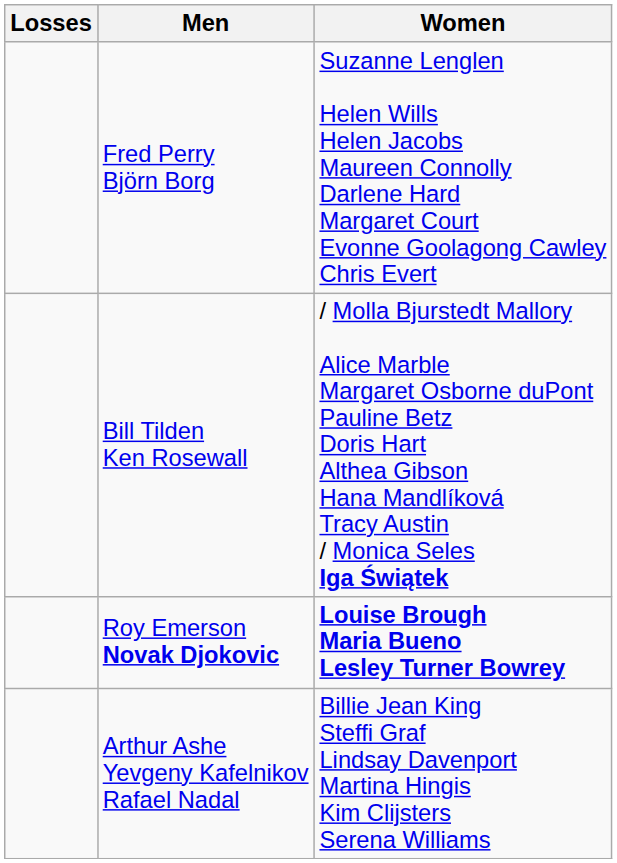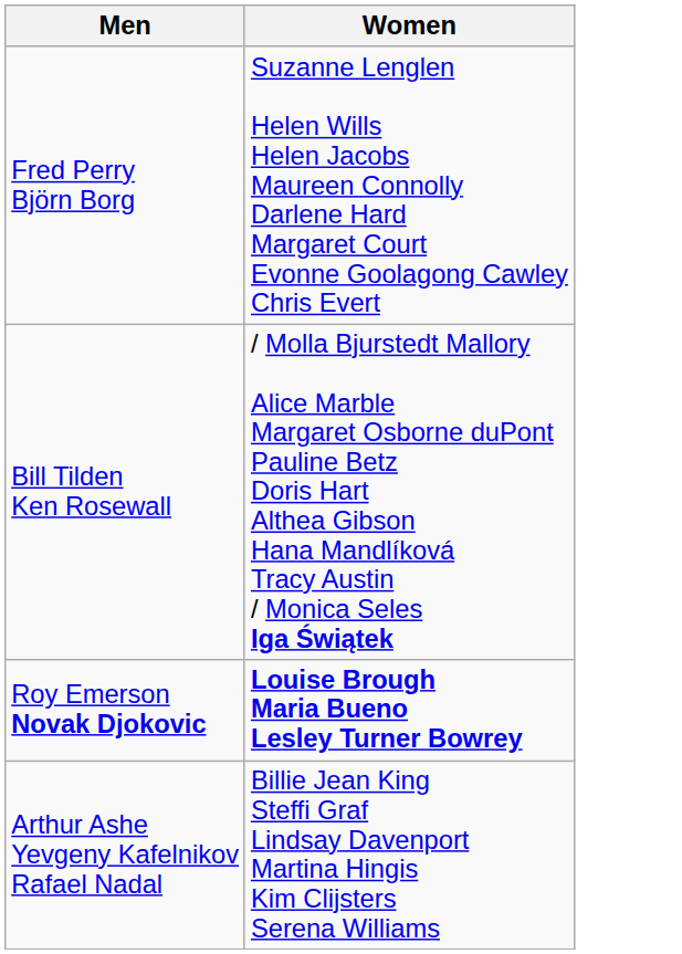- column: Losses
